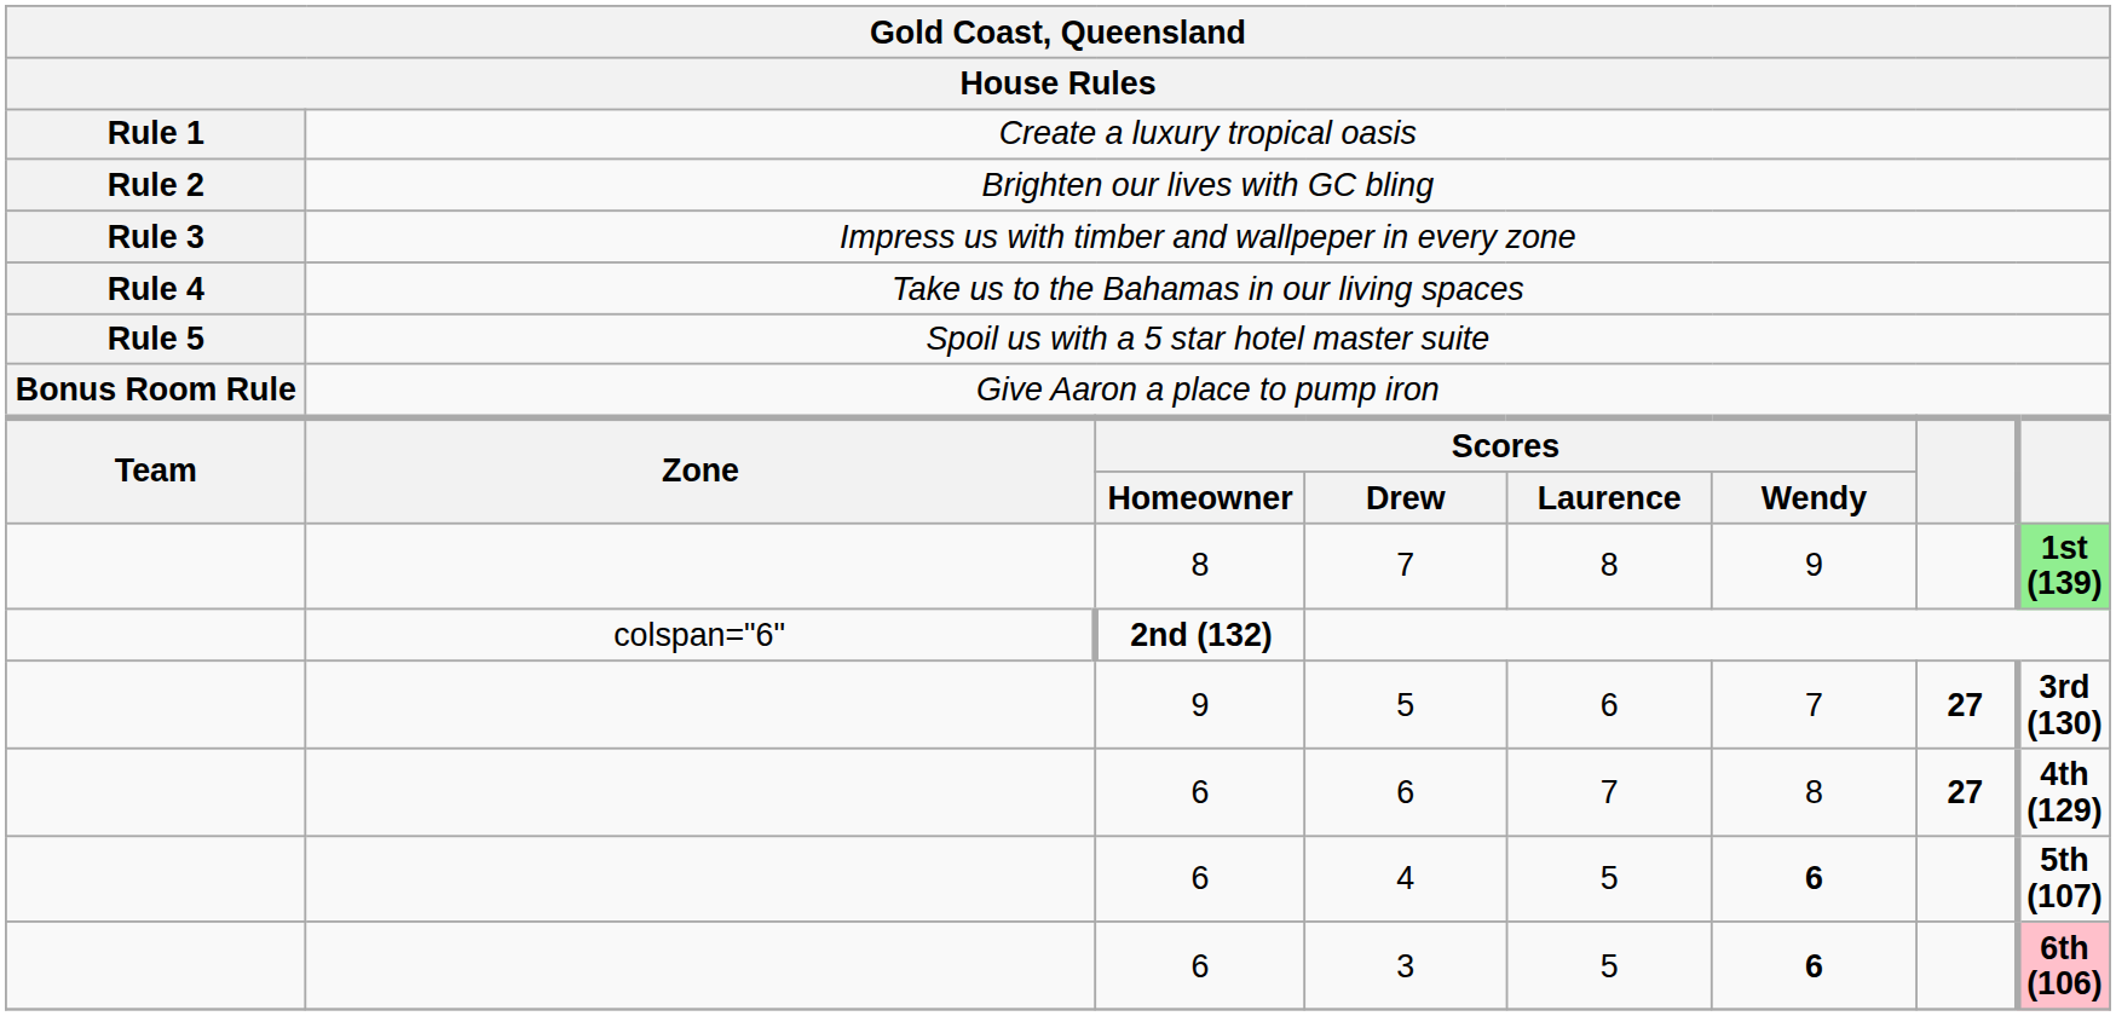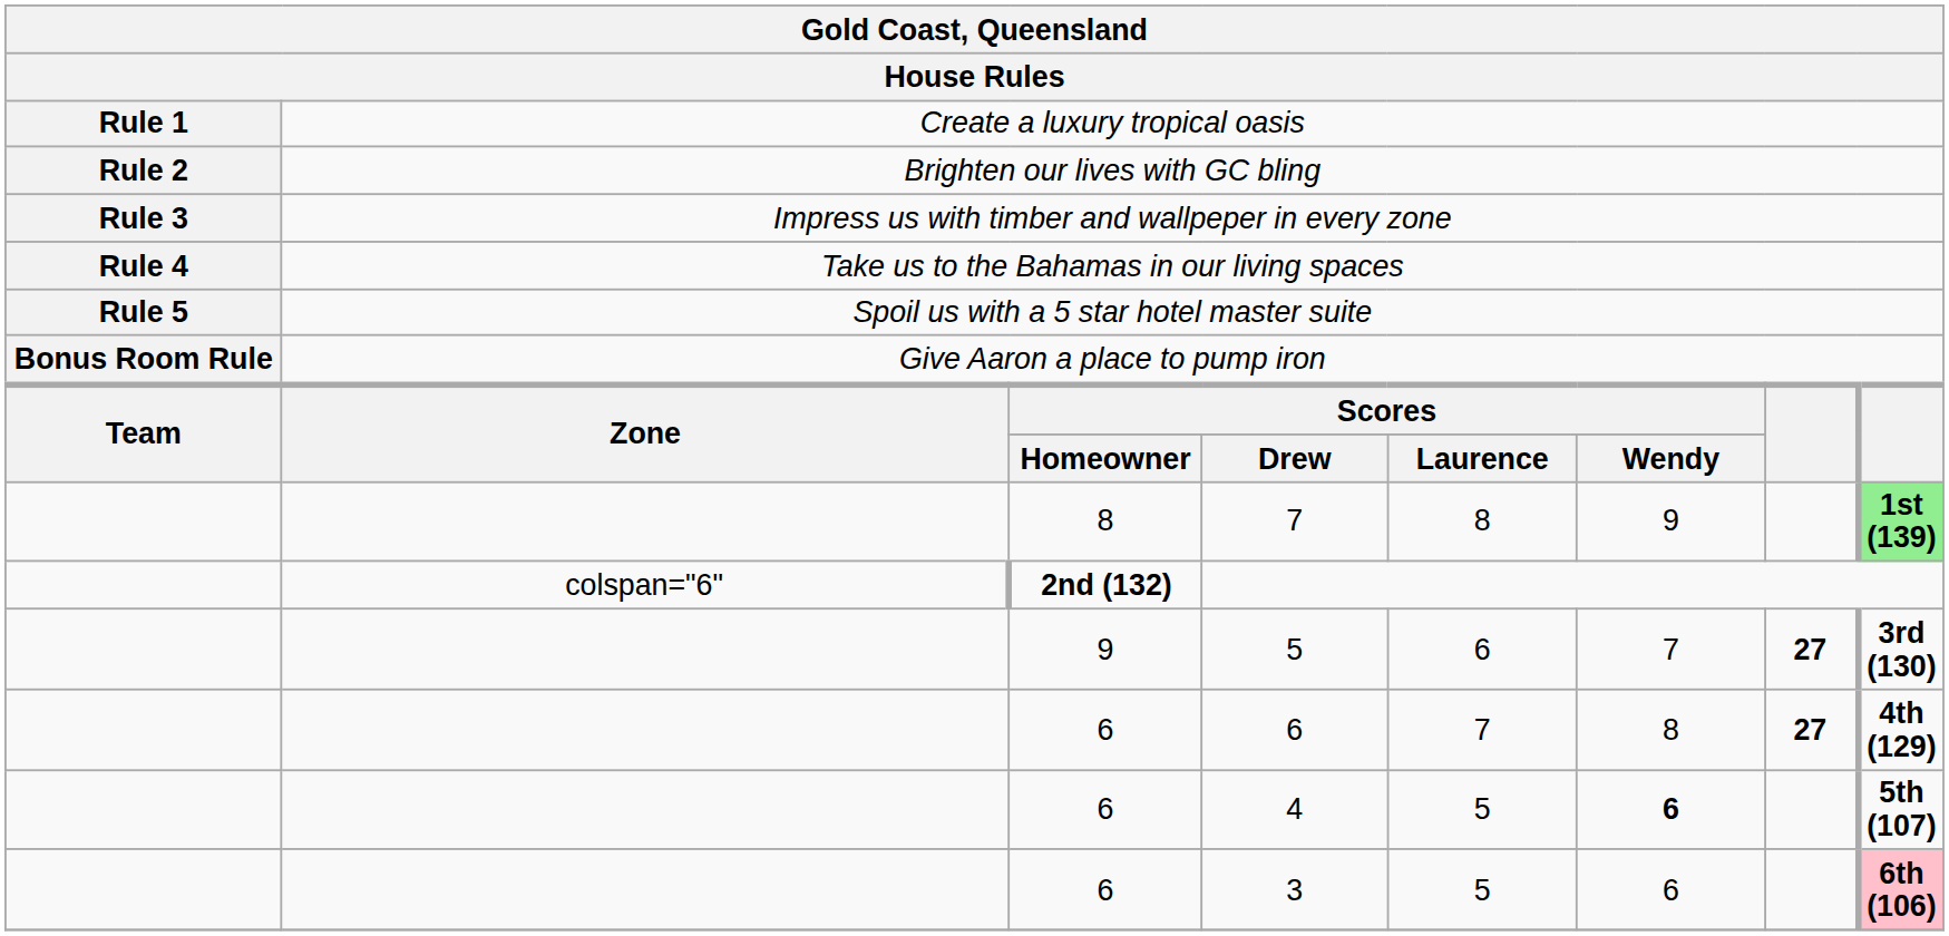3 | column 6: bold -> normal
